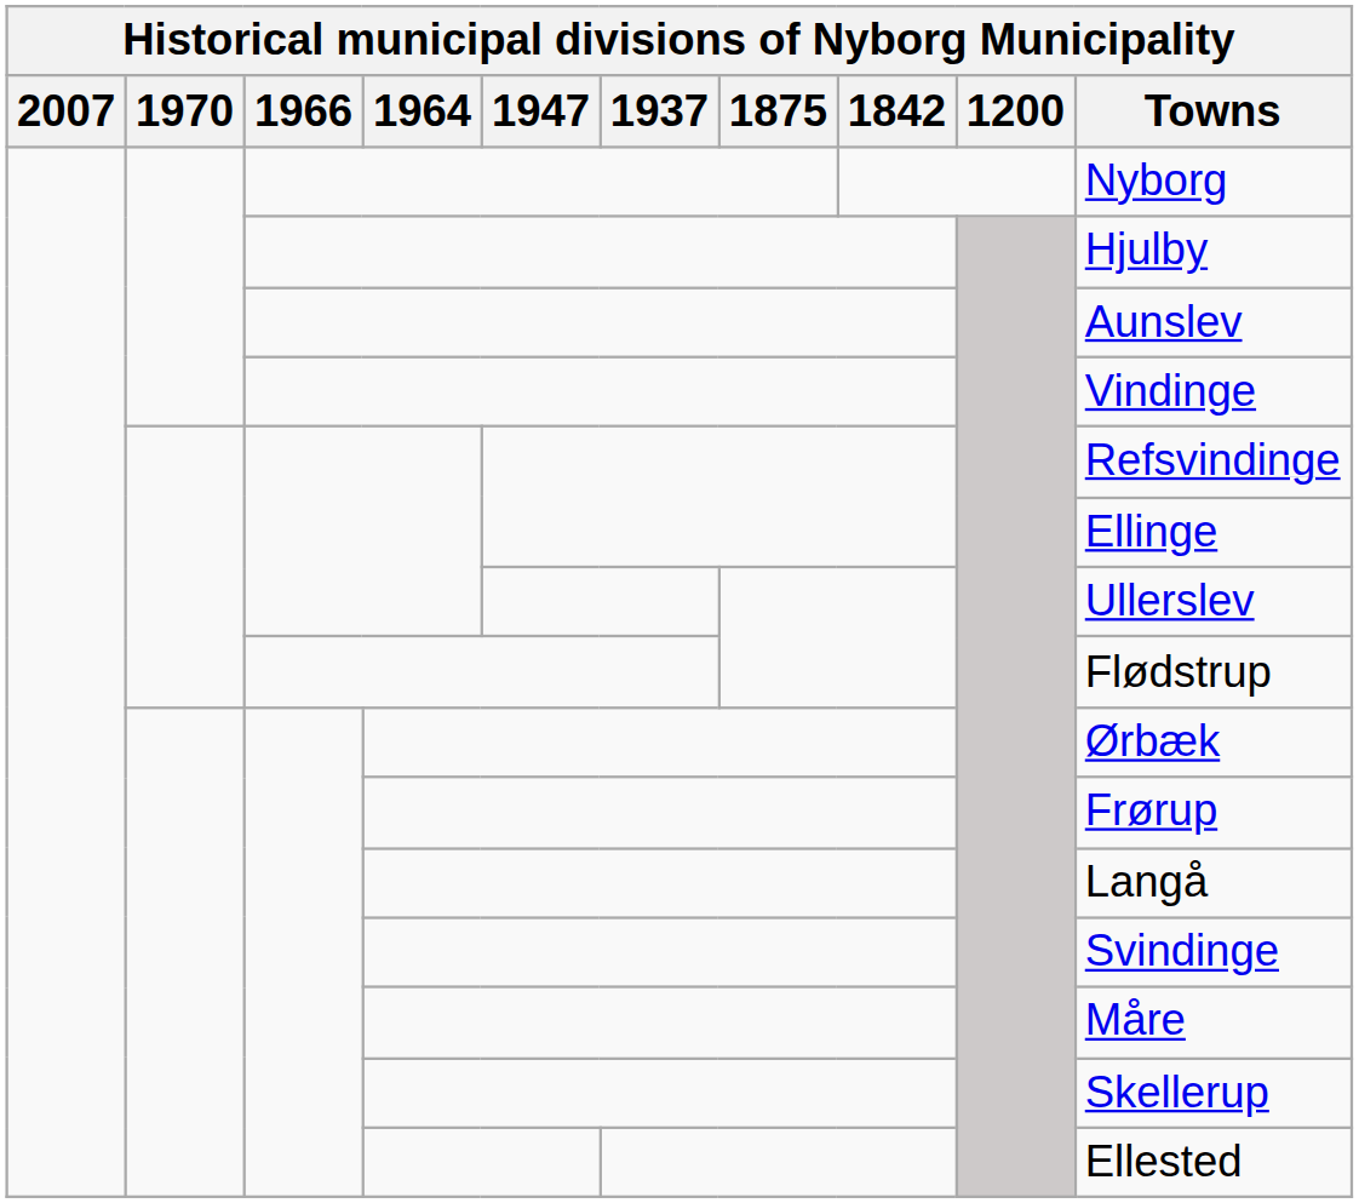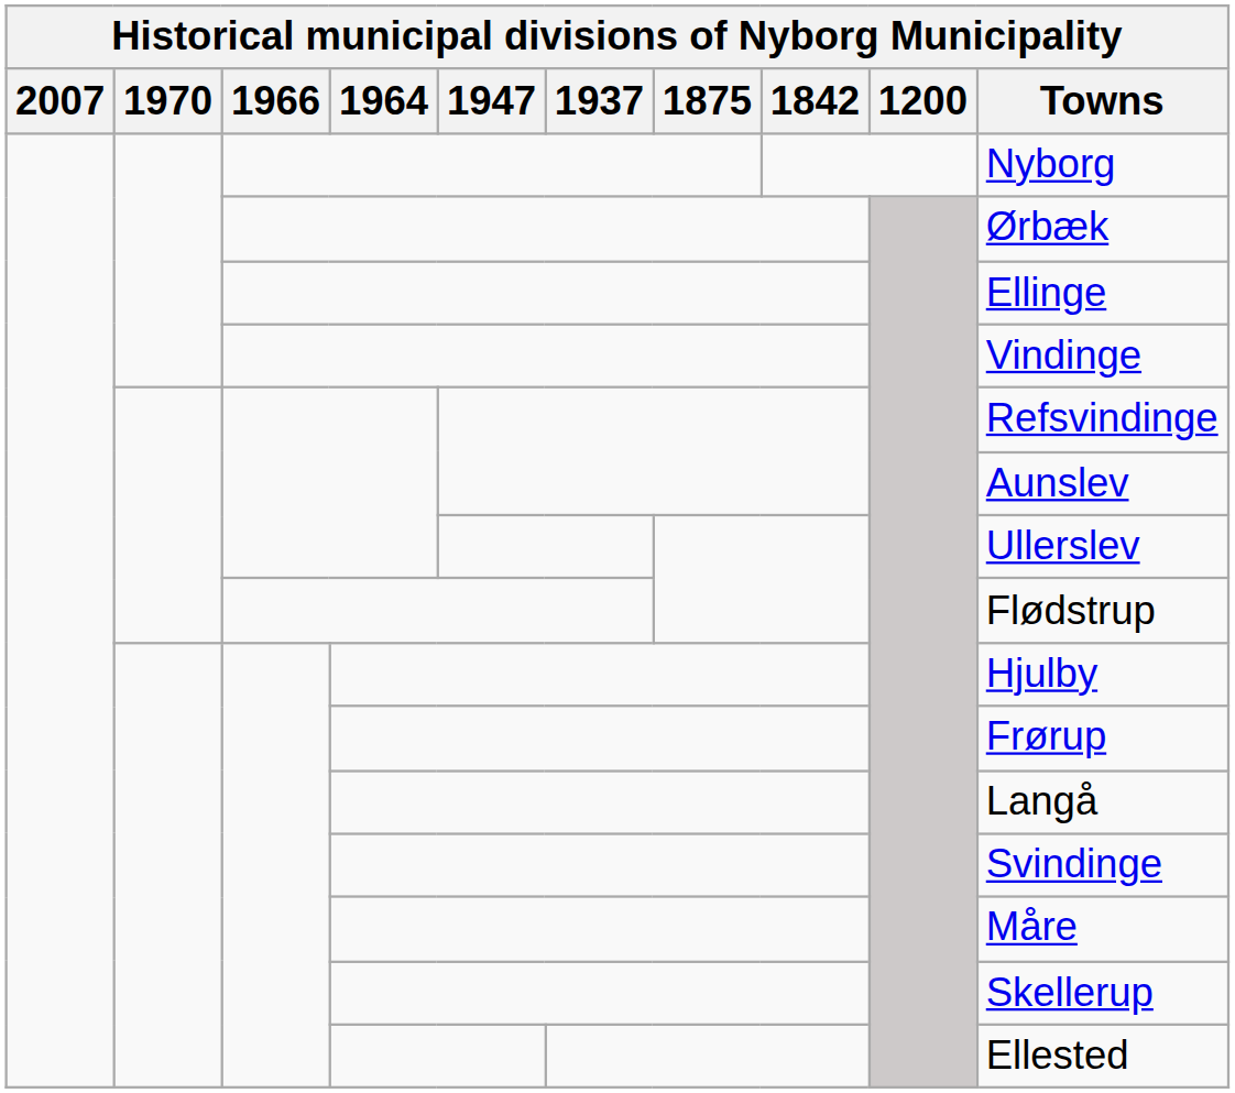row 4 | Towns: Hjulby -> Ørbæk
row 5 | Towns: Aunslev -> Ellinge
row 8 | Towns: Ellinge -> Aunslev
row 11 | Towns: Ørbæk -> Hjulby
